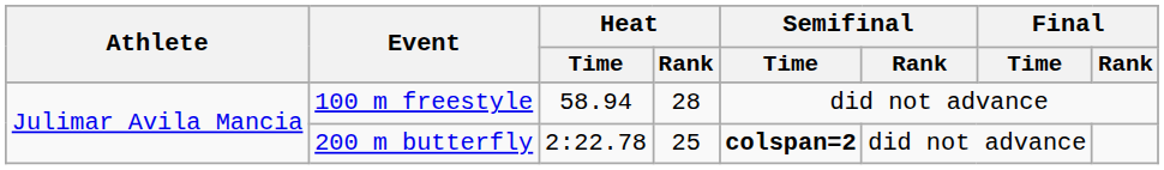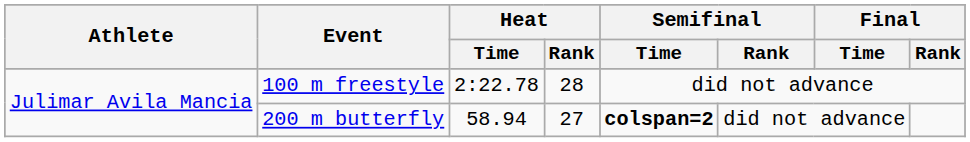100 m freestyle | Heat / Time: 58.94 -> 2:22.78
200 m butterfly | Heat / Time: 2:22.78 -> 58.94
200 m butterfly | Heat / Rank: 25 -> 27
